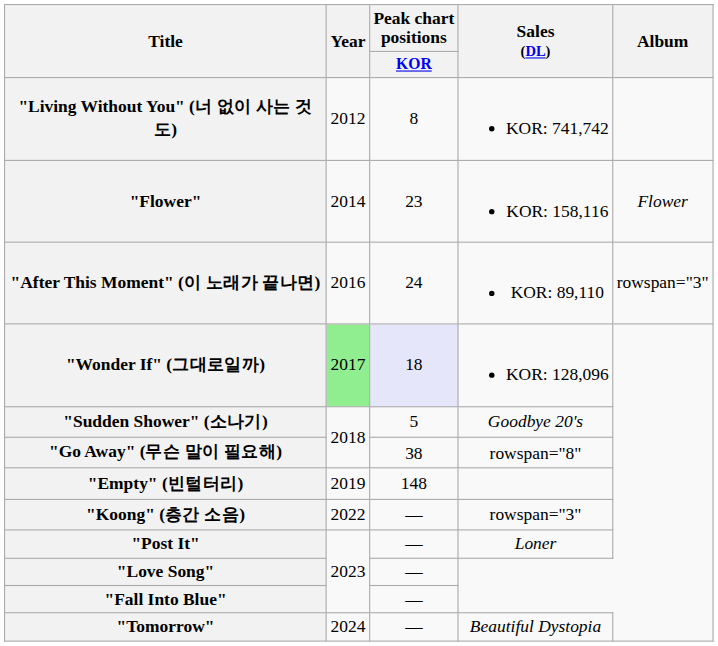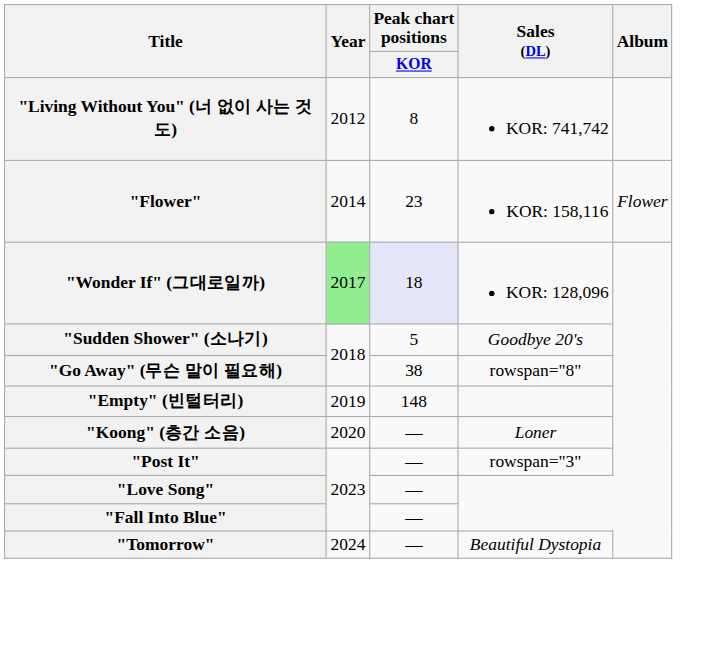- row: "After This Moment" (이 노래가 끝나면) | 2016 | 24 | KOR: 89,110 | rowspan="3"
"Koong" (층간 소음) | Year: 2022 -> 2020
"Koong" (층간 소음) | Sales (DL): rowspan="3" -> Loner
"Post It" | Sales (DL): Loner -> rowspan="3"
